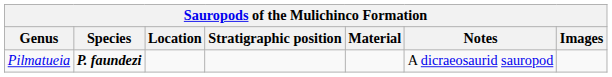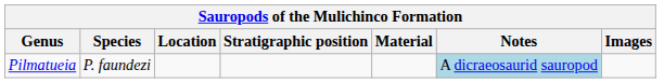Pilmatueia | Species: bold -> normal
Pilmatueia | Notes: no background -> lightblue background
